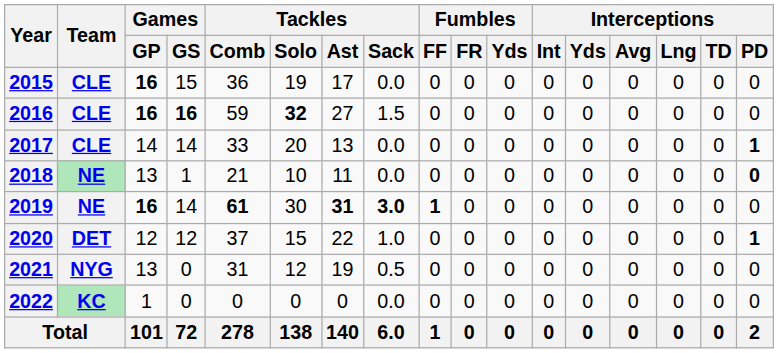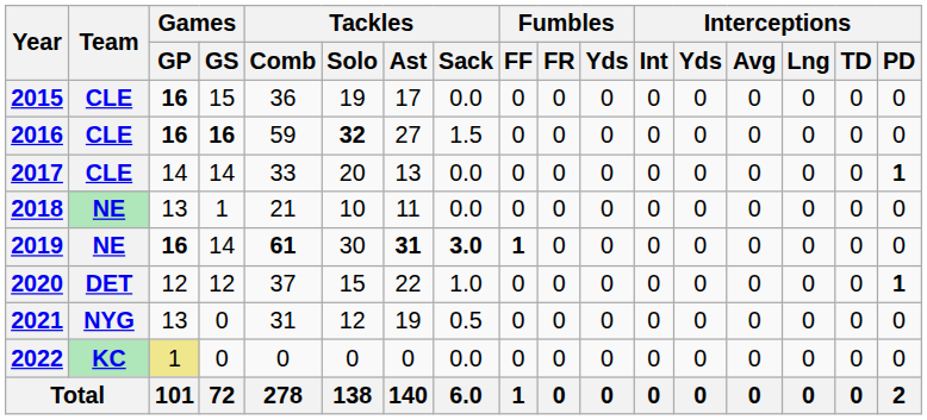2018 | Interceptions / PD: bold -> normal
2022 | Games / GP: no background -> khaki background
